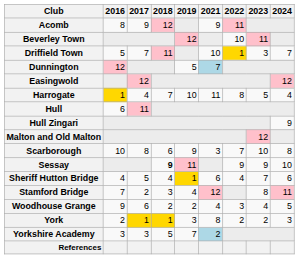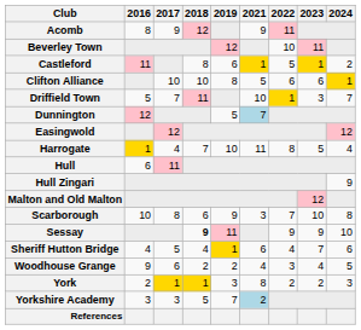+ row: Castleford | 11 | 8 | 6 | 1 | 5 | 1 | 2
+ row: Clifton Alliance | 10 | 10 | 8 | 5 | 6 | 6 | 1
- row: Stamford Bridge | 7 | 2 | 3 | 4 | 12 | 8 | 11
